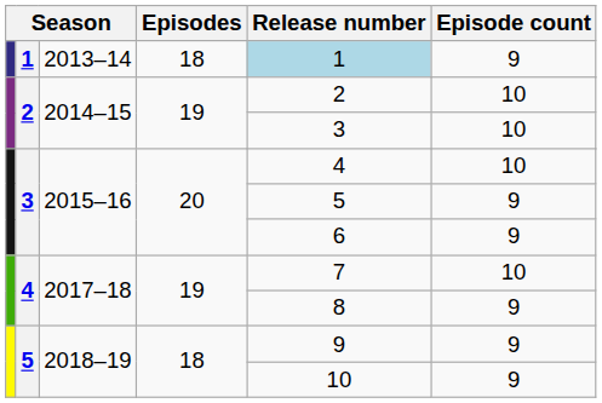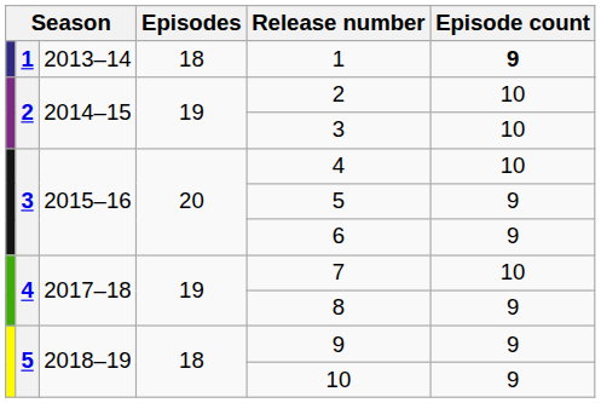row 2 | Release number: lightblue background -> no background
row 2 | Episode count: normal -> bold
